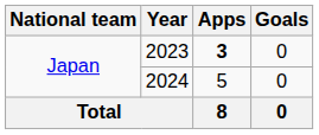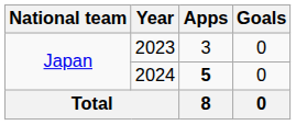2023 | Apps: bold -> normal
2024 | Apps: normal -> bold
